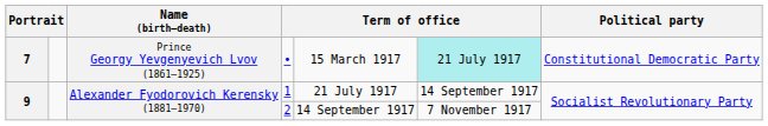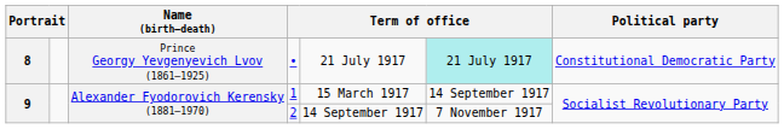• | column 1: 7 -> 8
• | column 5: 15 March 1917 -> 21 July 1917
1 | column 5: 21 July 1917 -> 15 March 1917
